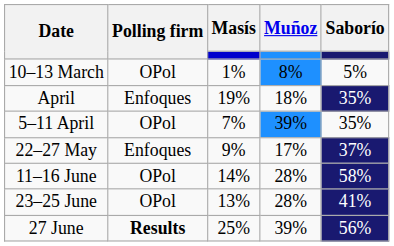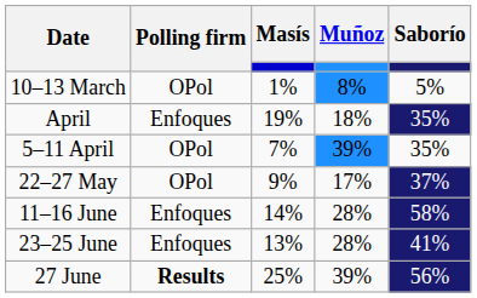22–27 May | Polling firm: Enfoques -> OPol
11–16 June | Polling firm: OPol -> Enfoques
23–25 June | Polling firm: OPol -> Enfoques
